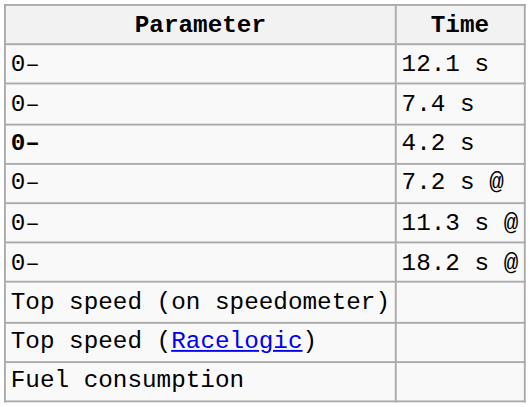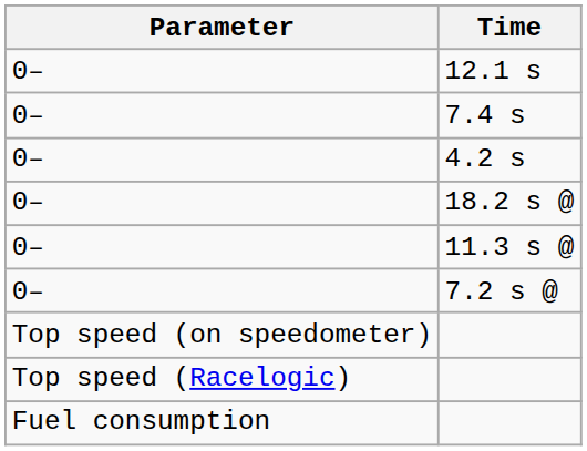row 4 | Parameter: bold -> normal
row 5 | Time: 7.2 s @ -> 18.2 s @
row 7 | Time: 18.2 s @ -> 7.2 s @
